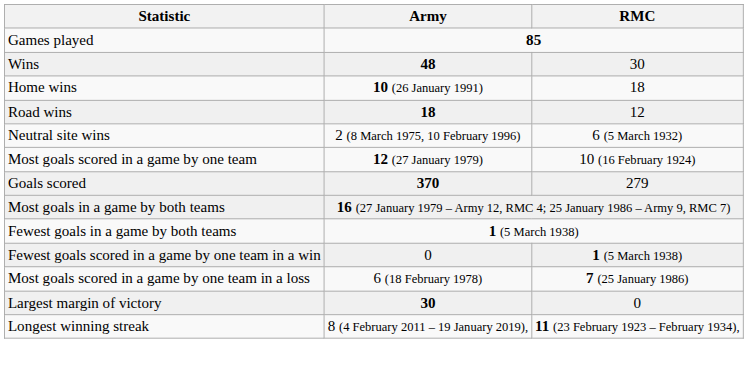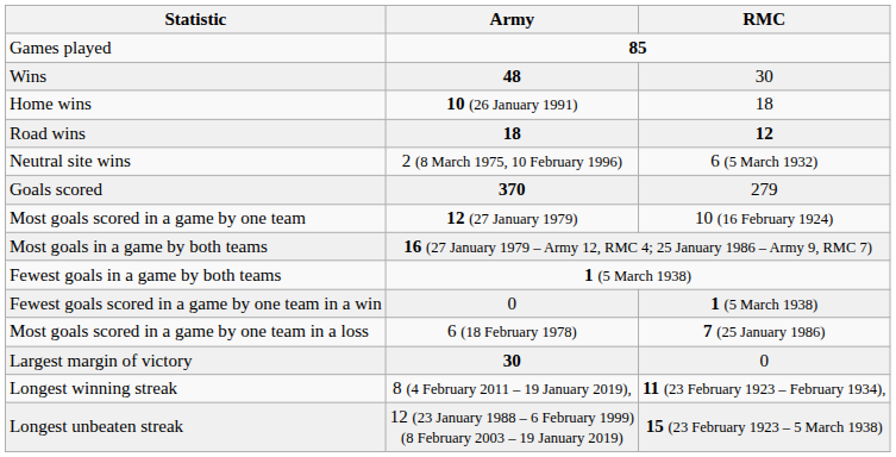Road wins | RMC: normal -> bold
rows swapped: Goals scored <-> Most goals scored in a game by one team
+ row: Longest unbeaten streak | 12 (23 January 1988 – 6 February 1999) (8 February 2003 – 19 January 2019) | 15 (23 February 1923 – 5 March 1938)
